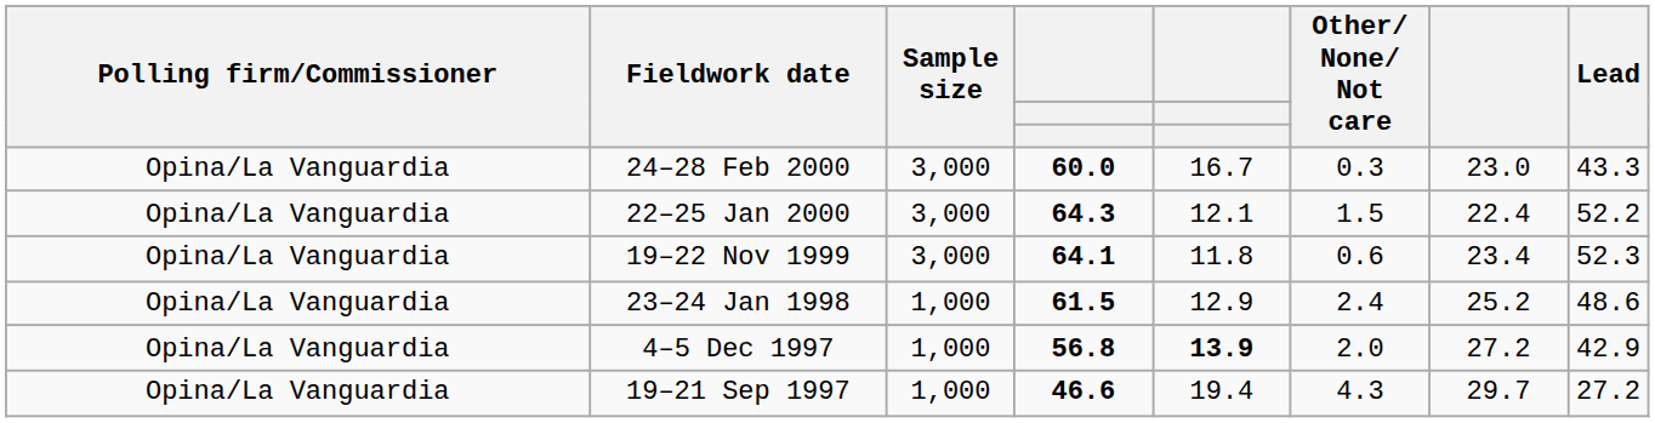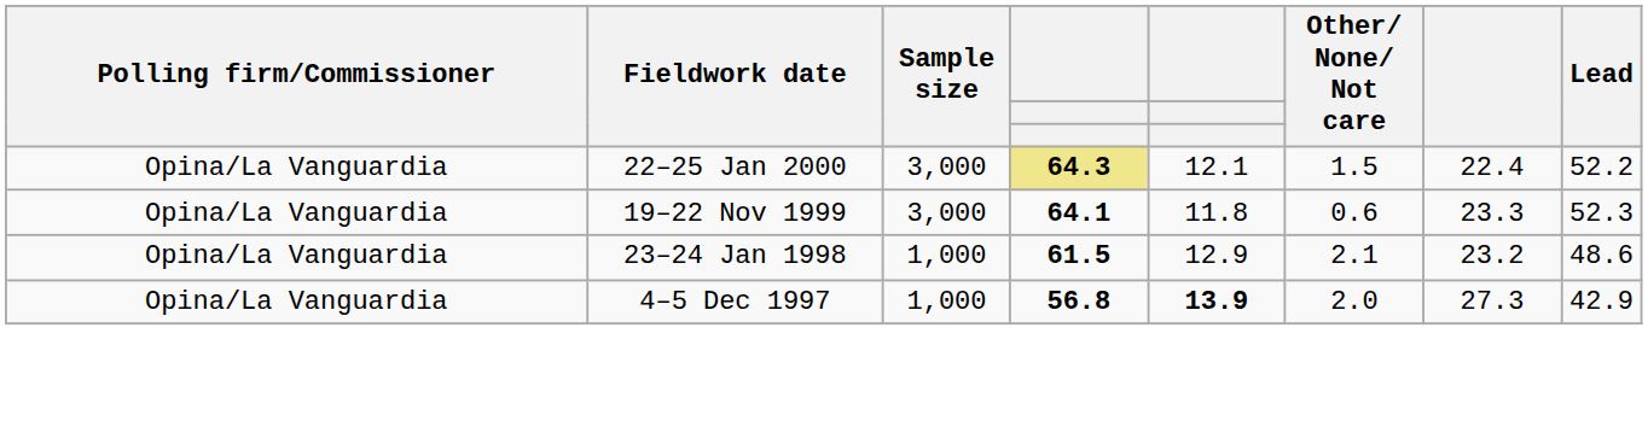- row: Opina/La Vanguardia | 24–28 Feb 2000 | 3,000 | 60.0 | 16.7 | 0.3 | 23.0 | 43.3
22–25 Jan 2000 | column 4: no background -> khaki background
19–22 Nov 1999 | column 7: 23.4 -> 23.3
23–24 Jan 1998 | Other/ None/ Not care: 2.4 -> 2.1
23–24 Jan 1998 | column 7: 25.2 -> 23.2
4–5 Dec 1997 | column 7: 27.2 -> 27.3
- row: Opina/La Vanguardia | 19–21 Sep 1997 | 1,000 | 46.6 | 19.4 | 4.3 | 29.7 | 27.2
